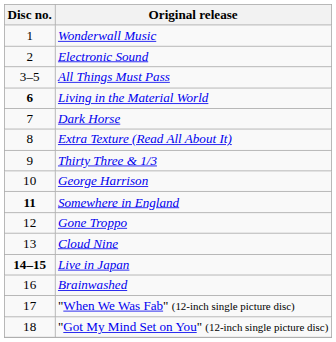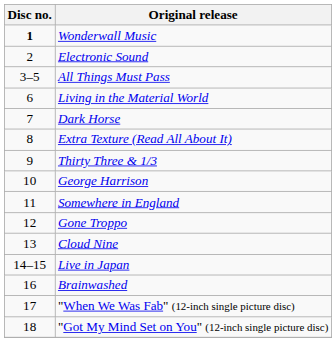Wonderwall Music | Disc no.: normal -> bold
Living in the Material World | Disc no.: bold -> normal
Somewhere in England | Disc no.: bold -> normal
Live in Japan | Disc no.: bold -> normal
